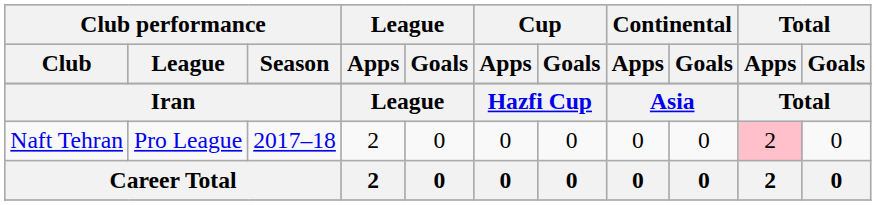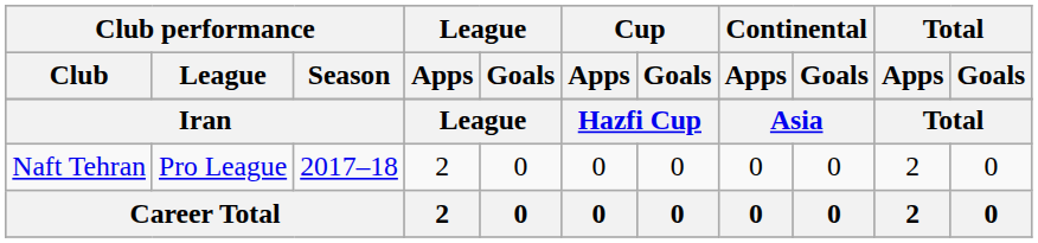Naft Tehran | Total / Apps: pink background -> no background
